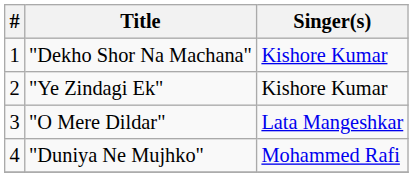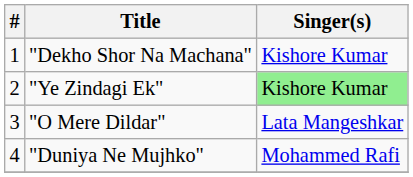"Ye Zindagi Ek" | Singer(s): no background -> lightgreen background
